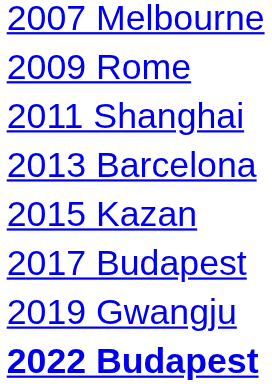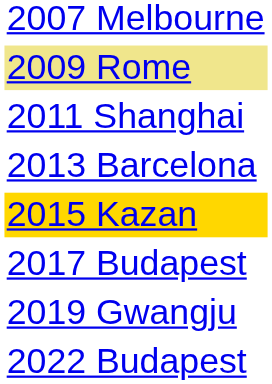2009 Rome | column 1: no background -> khaki background
2015 Kazan | column 1: no background -> gold background
2022 Budapest | column 1: bold -> normal
